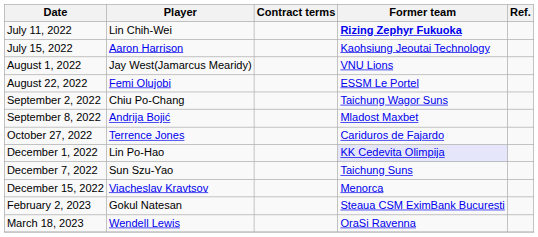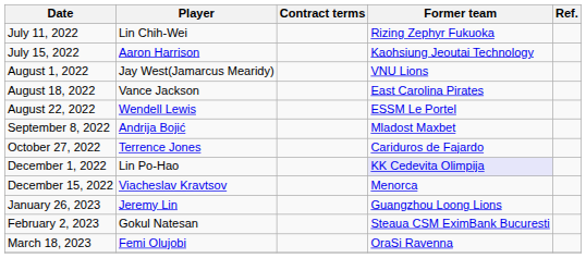July 11, 2022 | Former team: bold -> normal
+ row: August 18, 2022 | Vance Jackson | East Carolina Pirates
August 22, 2022 | Player: Femi Olujobi -> Wendell Lewis
- row: September 2, 2022 | Chiu Po-Chang | Taichung Wagor Suns
- row: December 7, 2022 | Sun Szu-Yao | Taichung Suns
+ row: January 26, 2023 | Jeremy Lin | Guangzhou Loong Lions
March 18, 2023 | Player: Wendell Lewis -> Femi Olujobi
